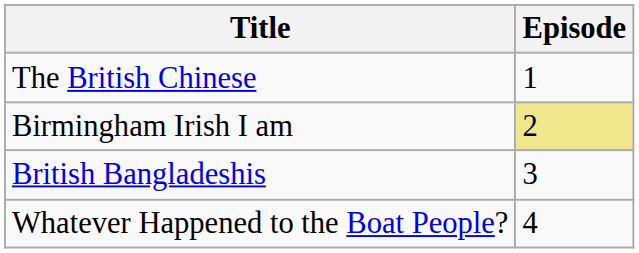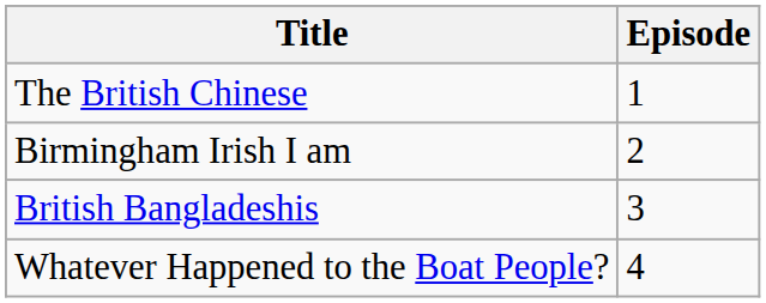Birmingham Irish I am | Episode: khaki background -> no background
